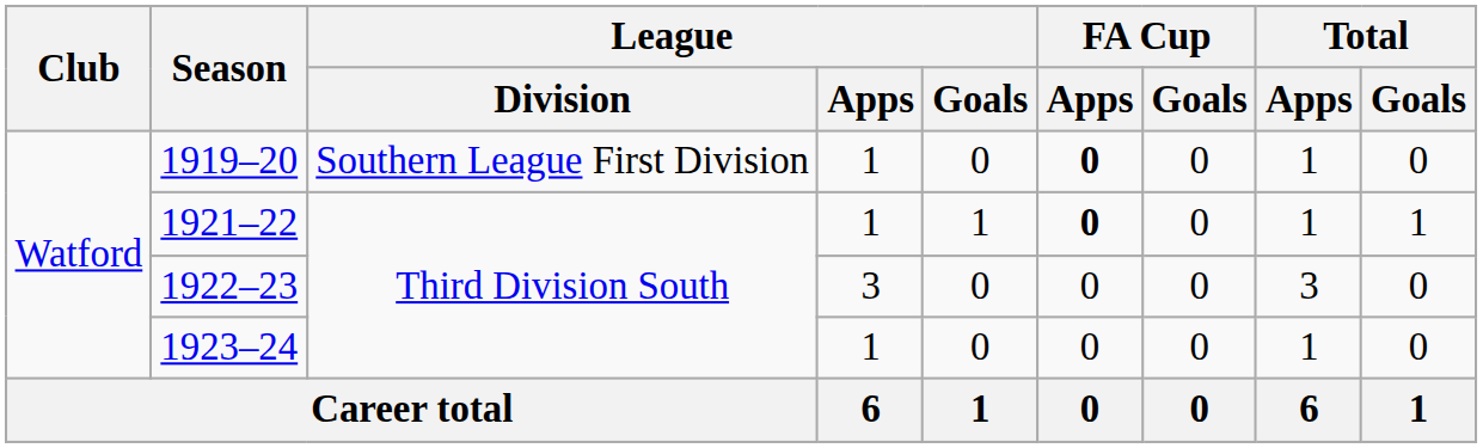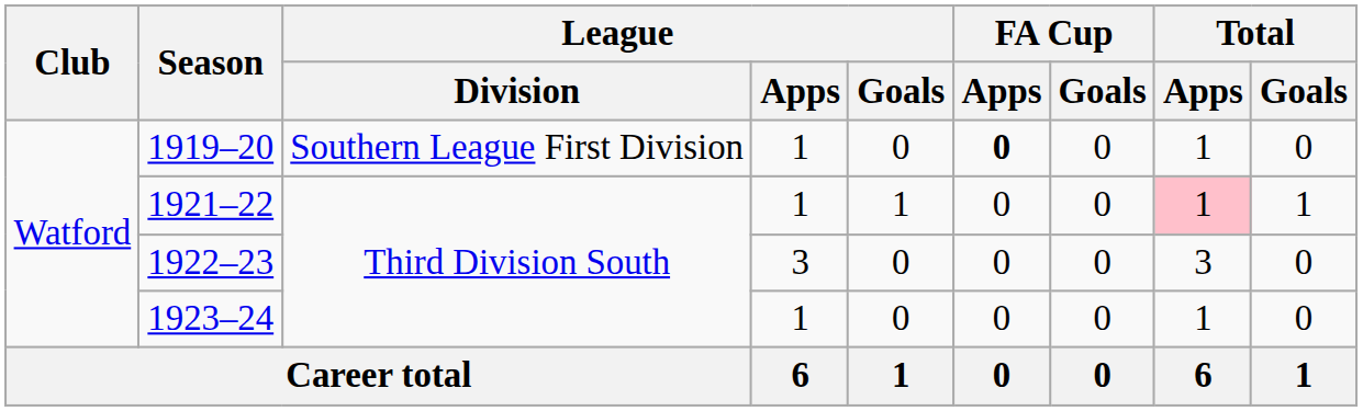1921–22 | FA Cup / Apps: bold -> normal
1921–22 | Total / Apps: no background -> pink background
